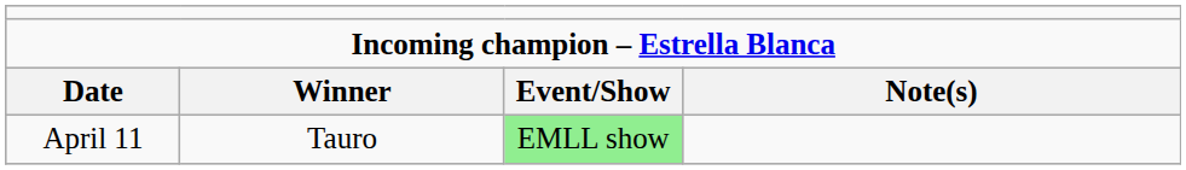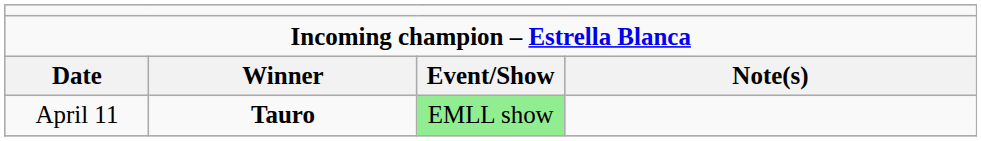April 11 | column 2: normal -> bold
